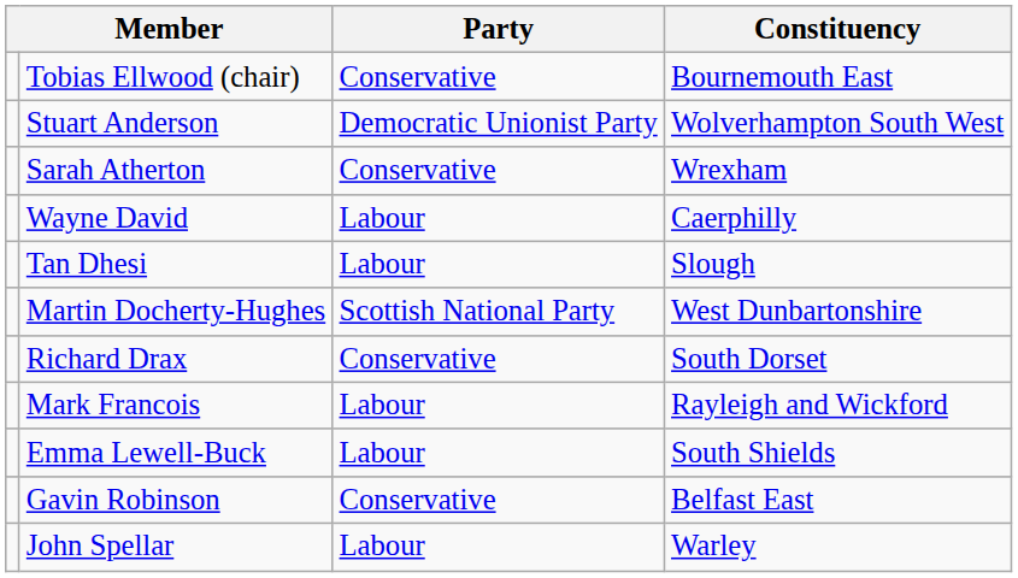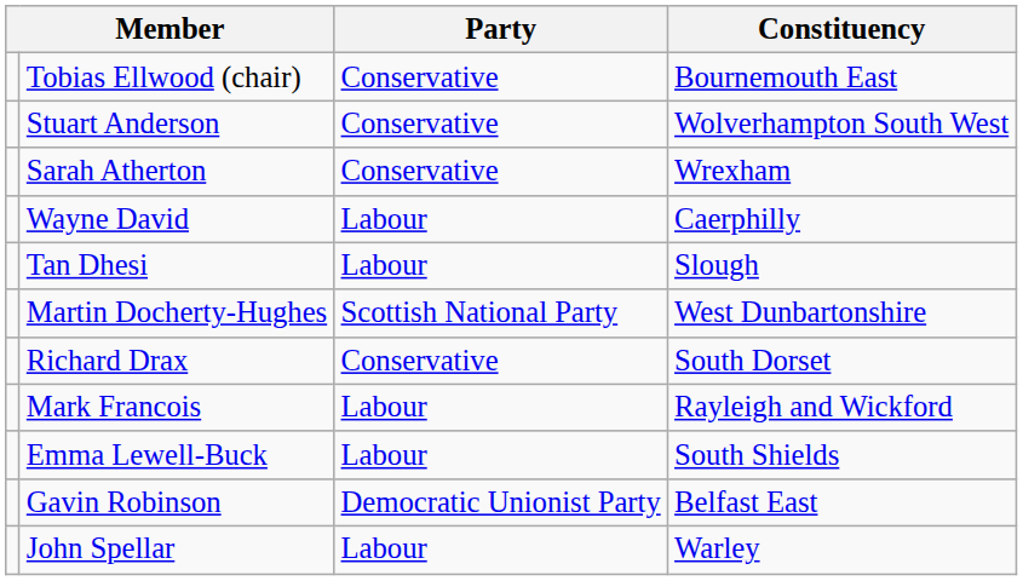Stuart Anderson | Party: Democratic Unionist Party -> Conservative
Gavin Robinson | Party: Conservative -> Democratic Unionist Party
